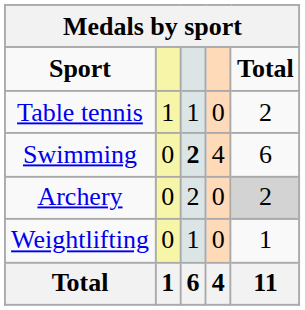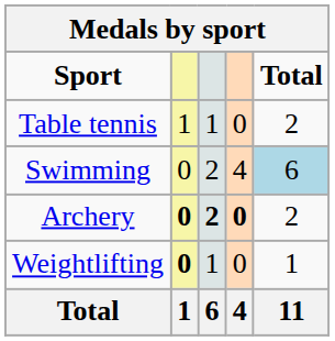Swimming | column 3: bold -> normal
Swimming | Total: no background -> lightblue background
Archery | column 2: normal -> bold
Archery | column 3: normal -> bold
Archery | column 4: normal -> bold
Archery | Total: lightgrey background -> no background
Weightlifting | column 2: normal -> bold
